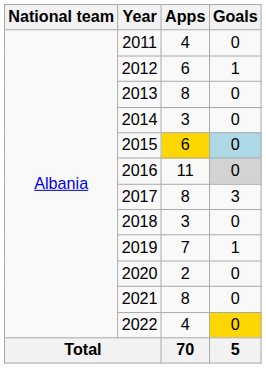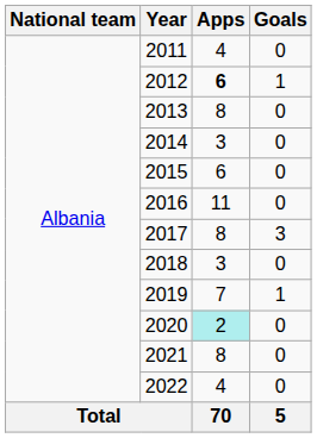2012 | Apps: normal -> bold
2015 | Apps: gold background -> no background
2015 | Goals: lightblue background -> no background
2016 | Goals: lightgrey background -> no background
2020 | Apps: no background -> paleturquoise background
2022 | Goals: gold background -> no background
